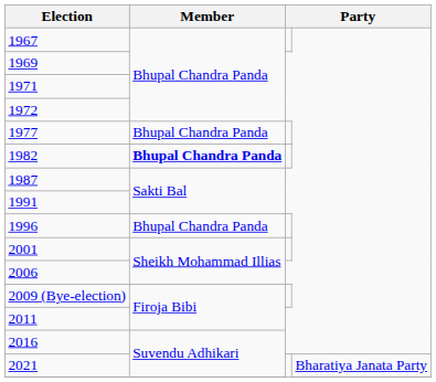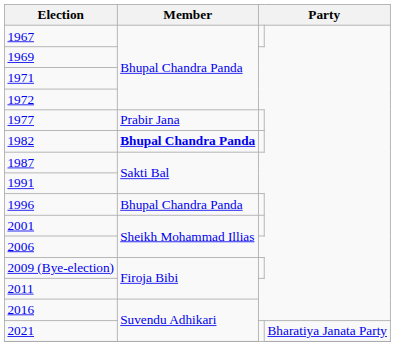1977 | Member: Bhupal Chandra Panda -> Prabir Jana
